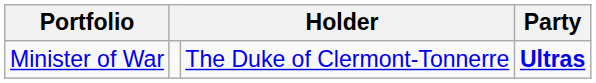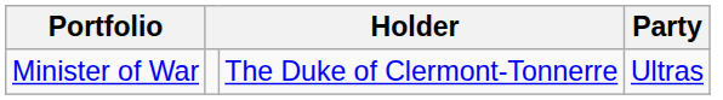Minister of War | Party: bold -> normal
